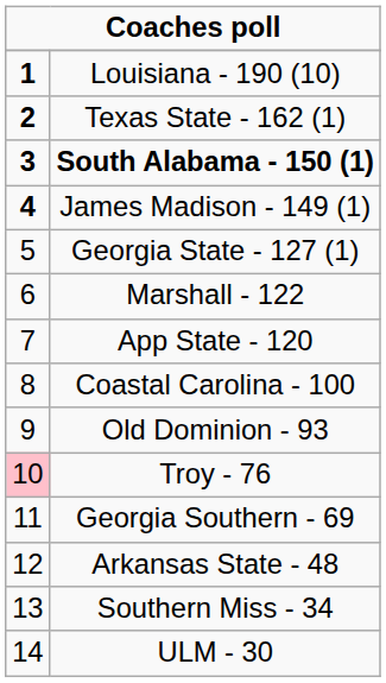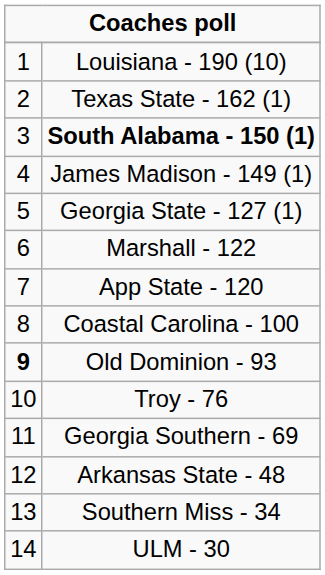Louisiana - 190 (10) | column 1: bold -> normal
Texas State - 162 (1) | column 1: bold -> normal
South Alabama - 150 (1) | column 1: bold -> normal
James Madison - 149 (1) | column 1: bold -> normal
Old Dominion - 93 | column 1: normal -> bold
Troy - 76 | column 1: pink background -> no background
